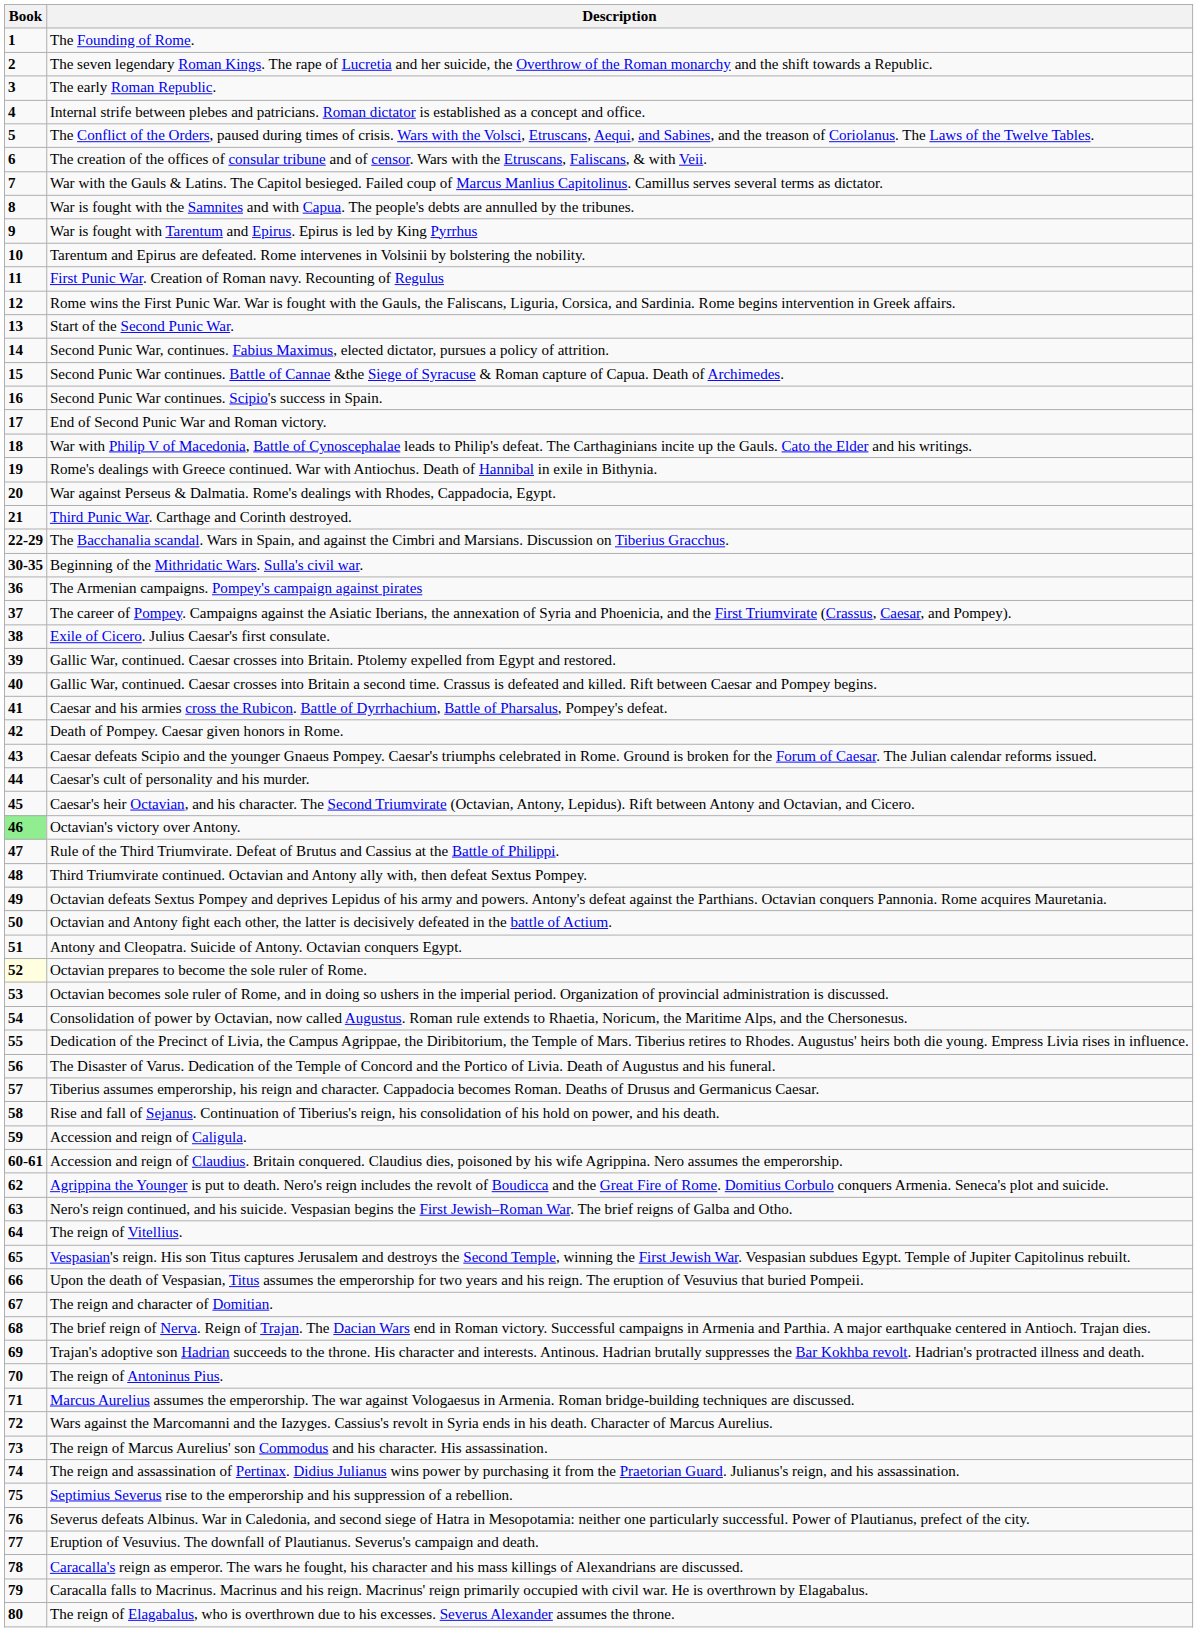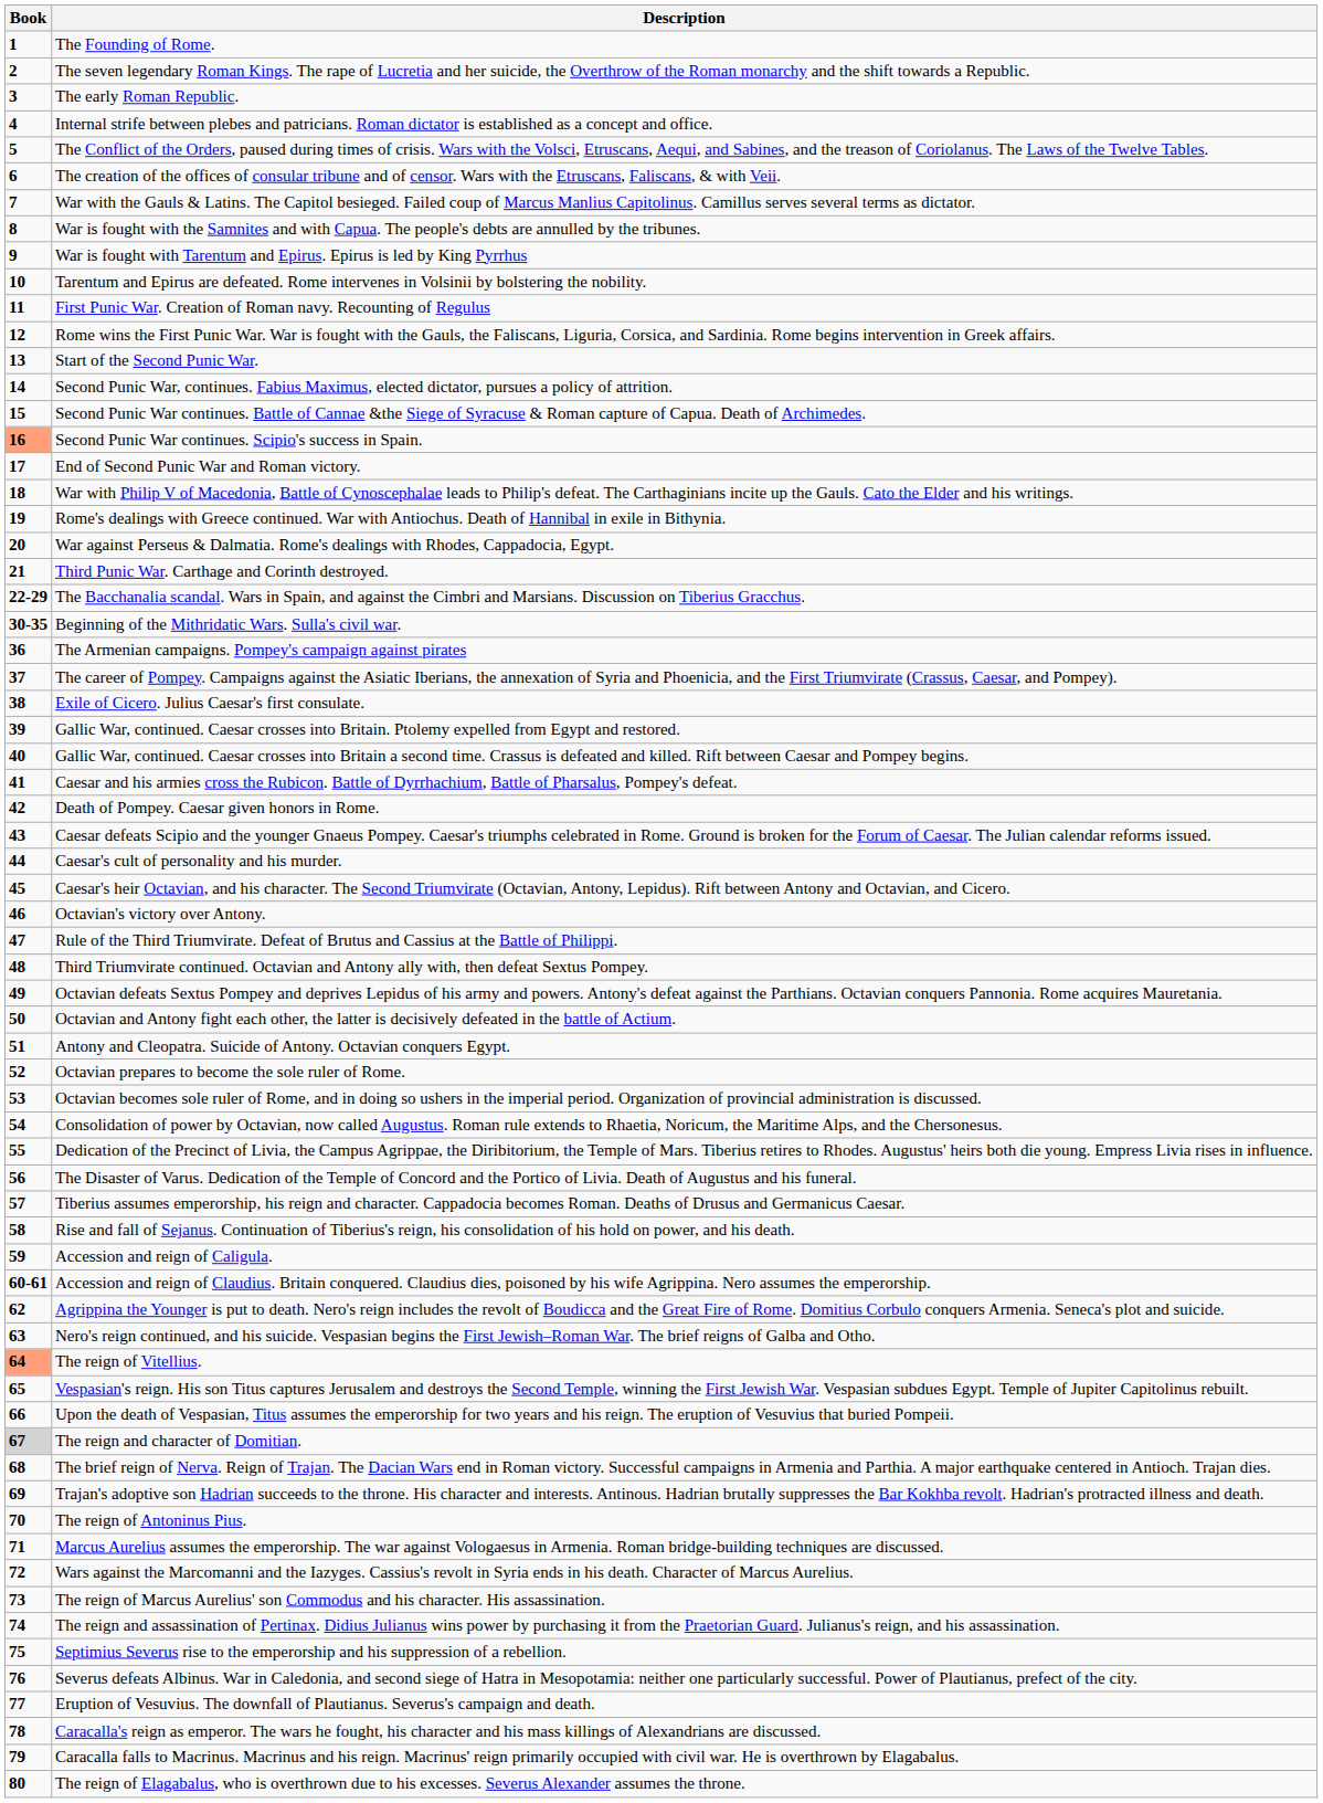Second Punic War continues. Scipio's success in Spain. | Book: no background -> lightsalmon background
Octavian's victory over Antony. | Book: lightgreen background -> no background
Octavian prepares to become the sole ruler of Rome. | Book: lightyellow background -> no background
The reign of Vitellius. | Book: no background -> lightsalmon background
The reign and character of Domitian. | Book: no background -> lightgrey background
